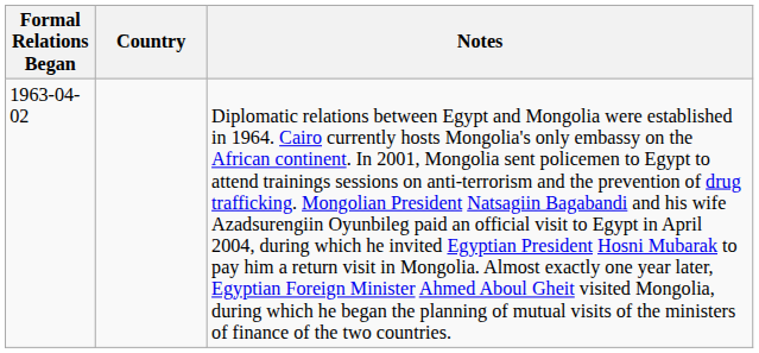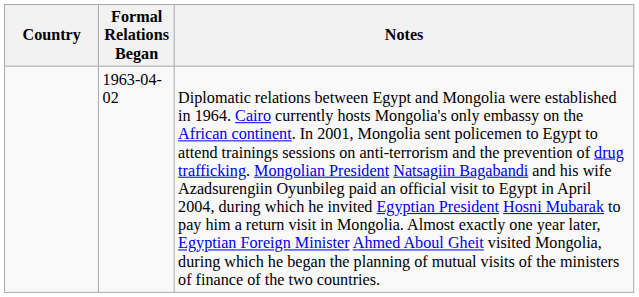columns swapped: Country <-> Formal Relations Began
